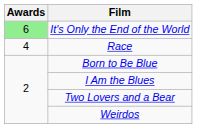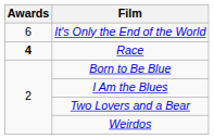It's Only the End of the World | Awards: lightgreen background -> no background
Race | Awards: normal -> bold
